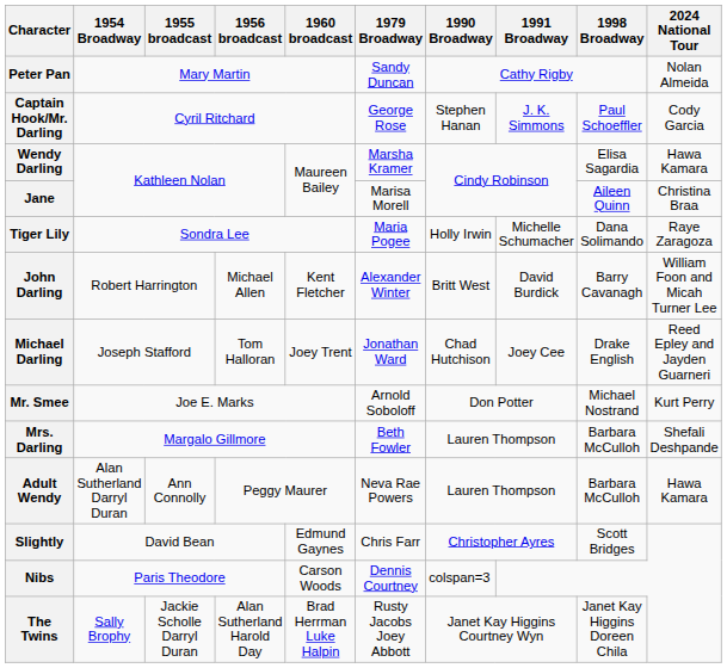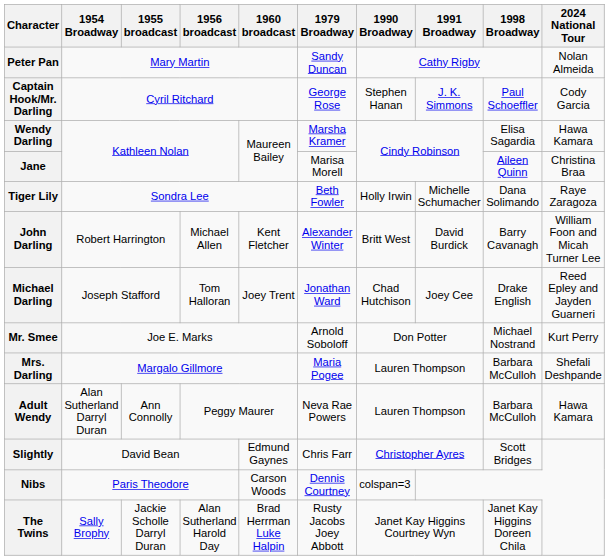Tiger Lily | 1979 Broadway: Maria Pogee -> Beth Fowler
Mrs. Darling | 1979 Broadway: Beth Fowler -> Maria Pogee
